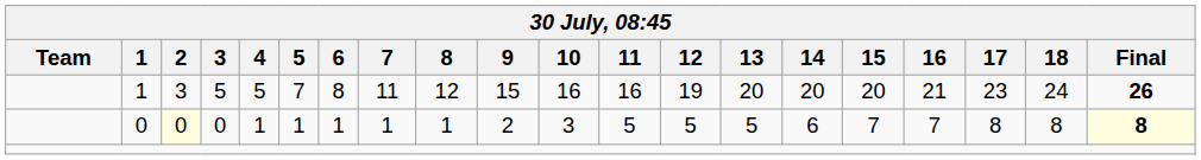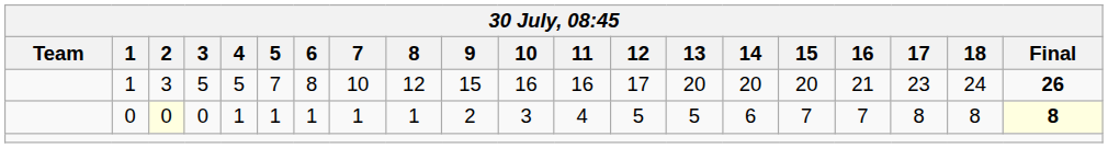row 3 | 7: 11 -> 10
row 3 | 12: 19 -> 17
row 4 | 11: 5 -> 4
